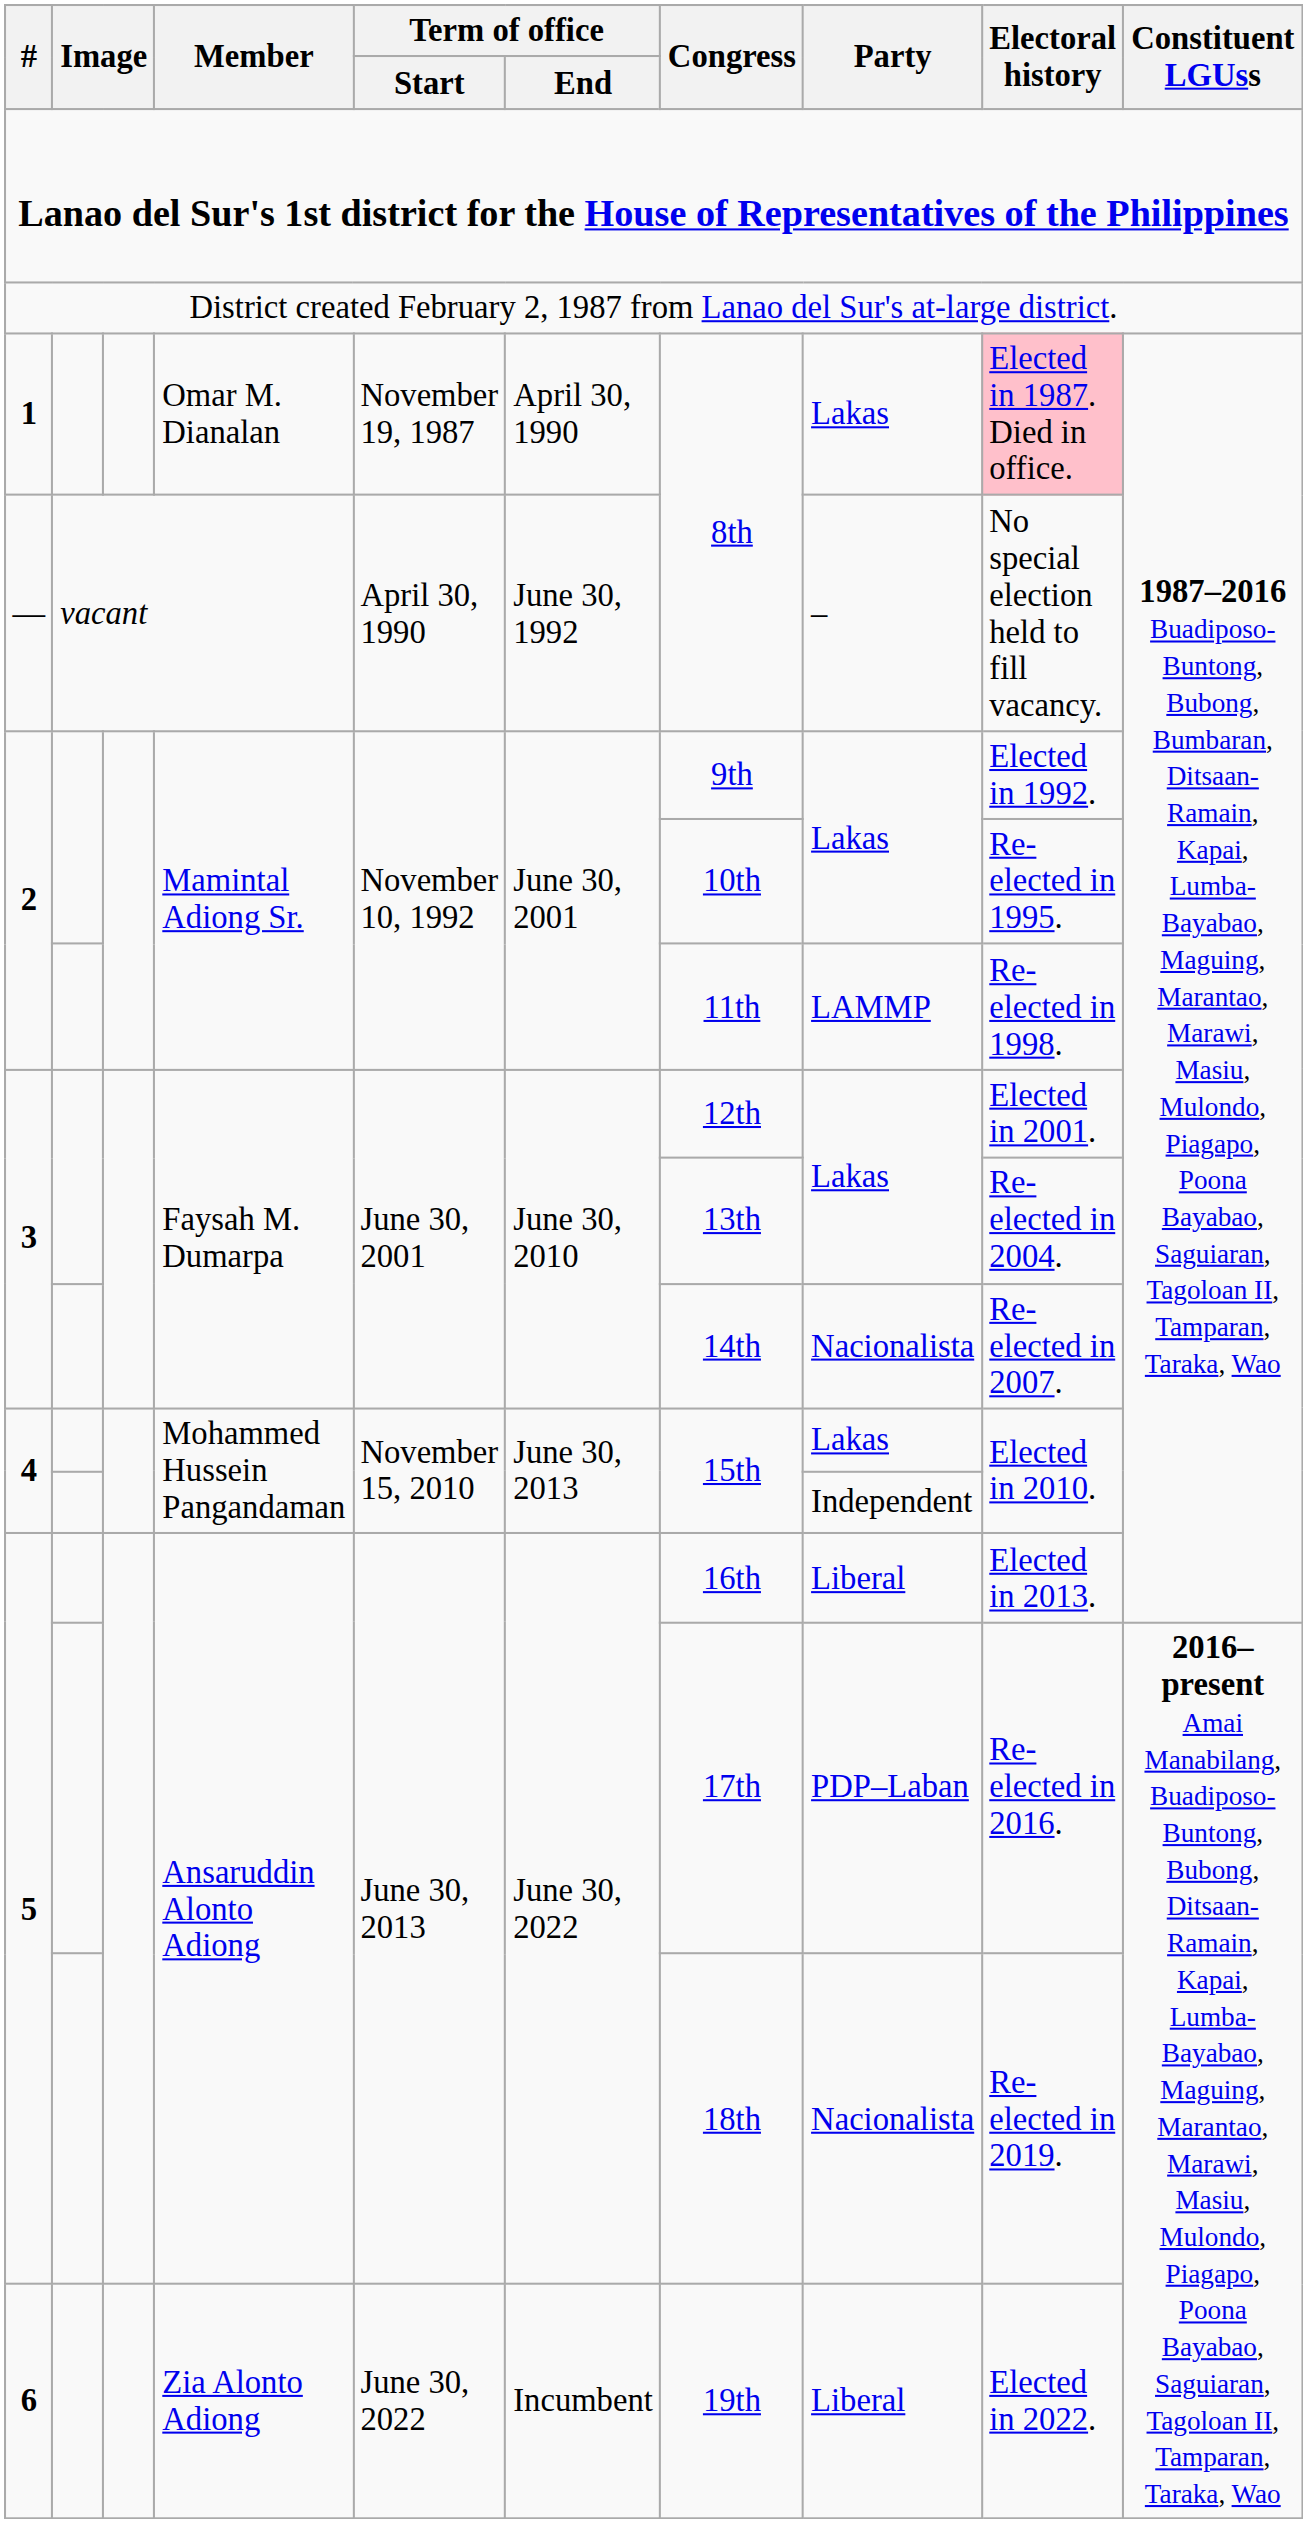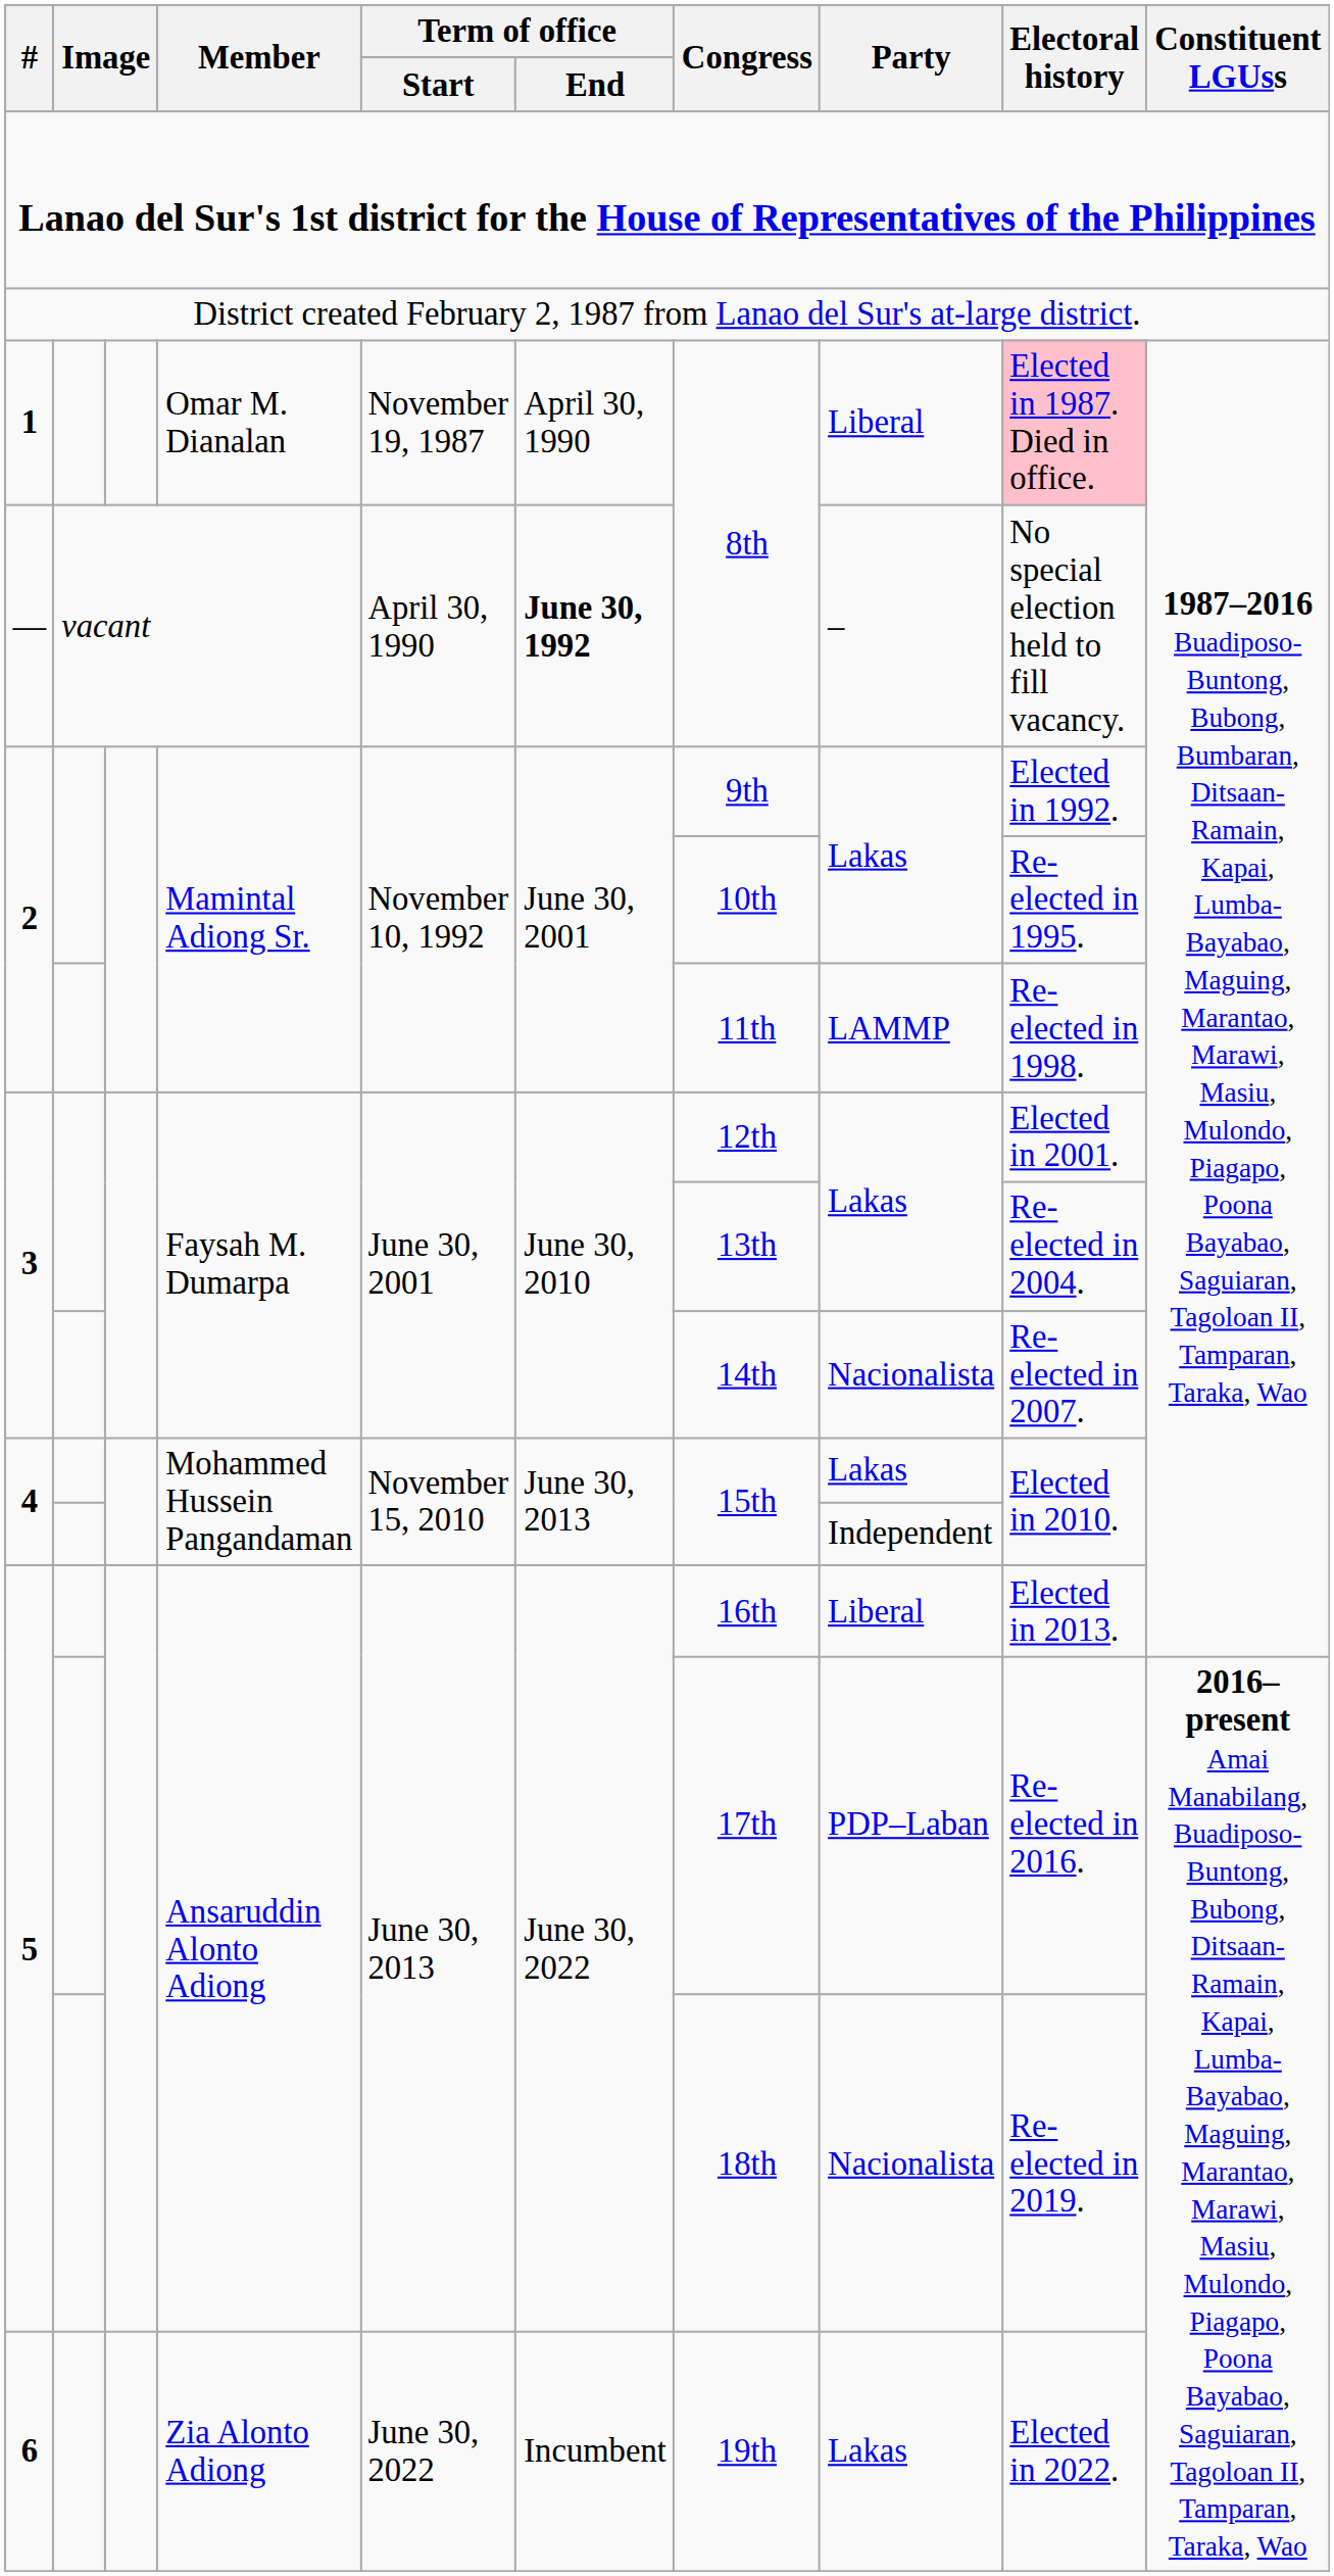1 | Party: Lakas -> Liberal
— | Term of office / End: normal -> bold
6 | Party: Liberal -> Lakas
